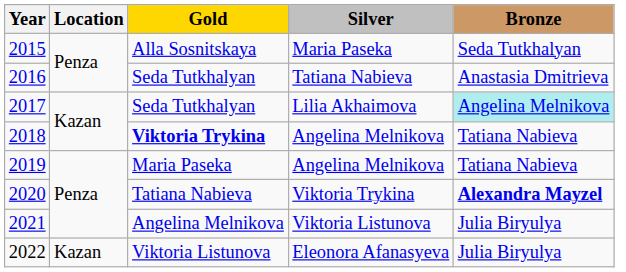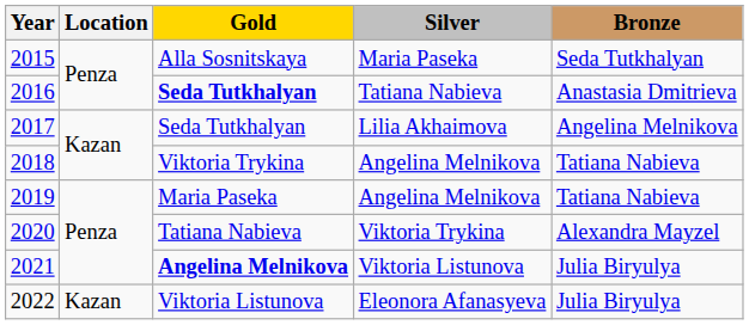2016 | Gold: normal -> bold
2017 | Bronze: paleturquoise background -> no background
2018 | Gold: bold -> normal
2020 | Bronze: bold -> normal
2021 | Gold: normal -> bold
